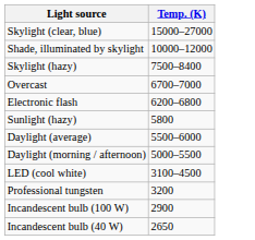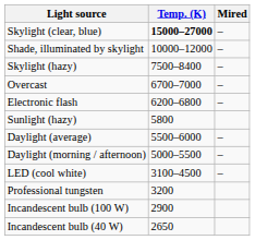+ column: Mired | – | – | – | – | – | – | – | –
Skylight (clear, blue) | Temp. (K): normal -> bold
